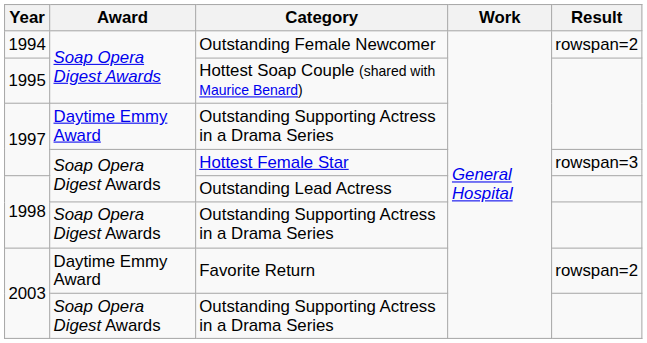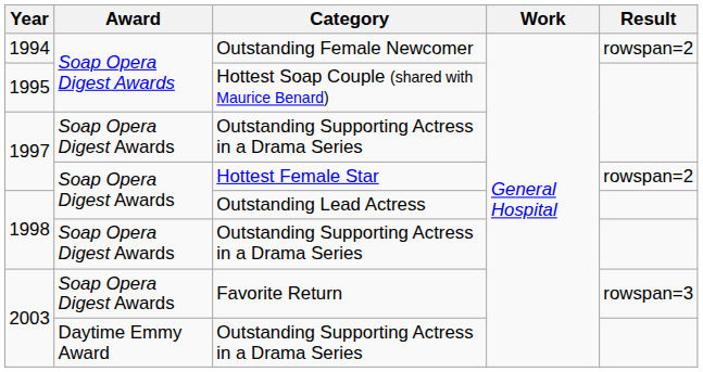1997 / Outstanding Supporting Actress in a Drama Series | Award: Daytime Emmy Award -> Soap Opera Digest Awards
Hottest Female Star | Result: rowspan=3 -> rowspan=2
Favorite Return | Award: Daytime Emmy Award -> Soap Opera Digest Awards
Favorite Return | Result: rowspan=2 -> rowspan=3
2003 / Outstanding Supporting Actress in a Drama Series | Award: Soap Opera Digest Awards -> Daytime Emmy Award
